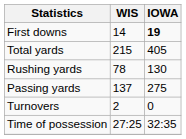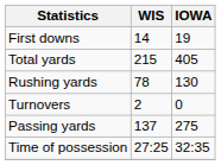First downs | IOWA: bold -> normal
rows swapped: Passing yards <-> Turnovers
